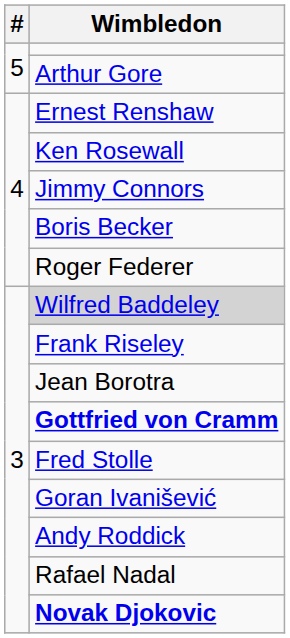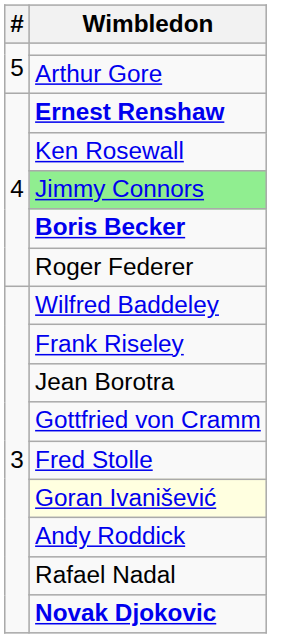Ernest Renshaw | Wimbledon: normal -> bold
Jimmy Connors | Wimbledon: no background -> lightgreen background
Boris Becker | Wimbledon: normal -> bold
Wilfred Baddeley | Wimbledon: lightgrey background -> no background
Gottfried von Cramm | Wimbledon: bold -> normal
Goran Ivanišević | Wimbledon: no background -> lightyellow background
